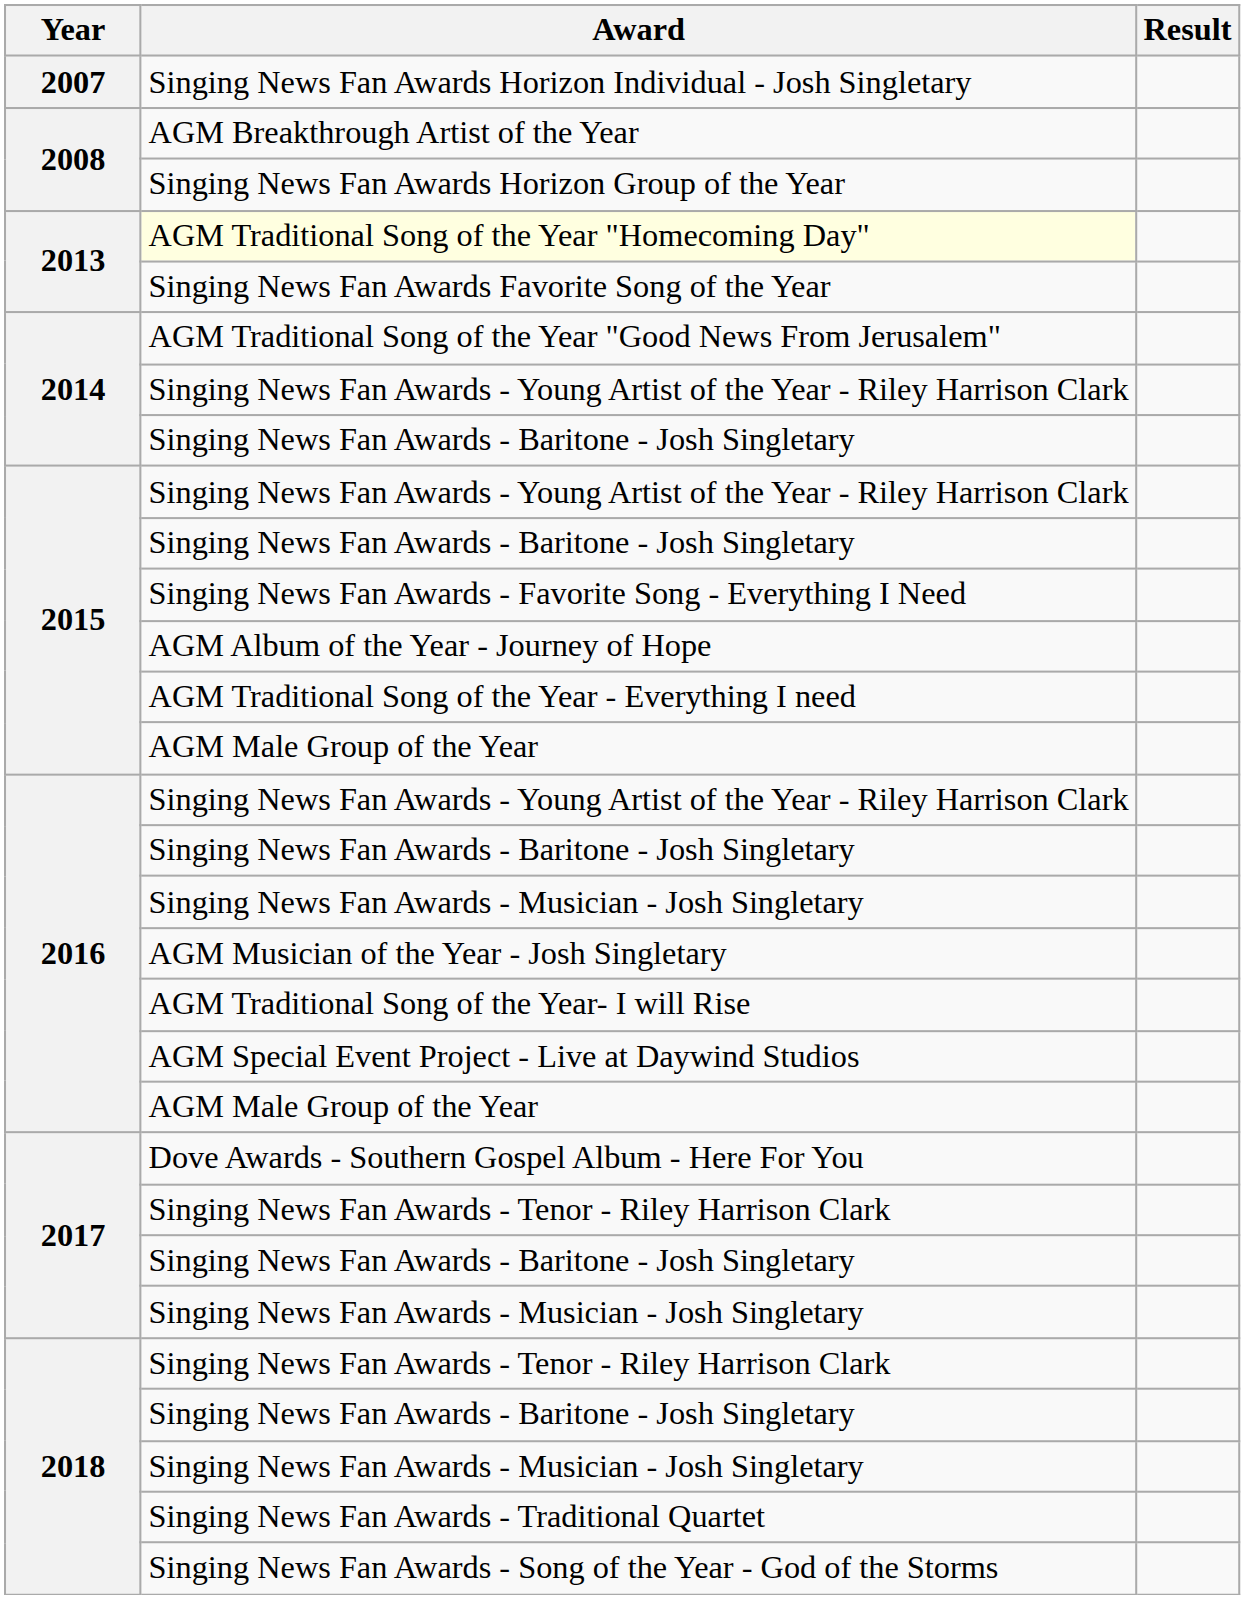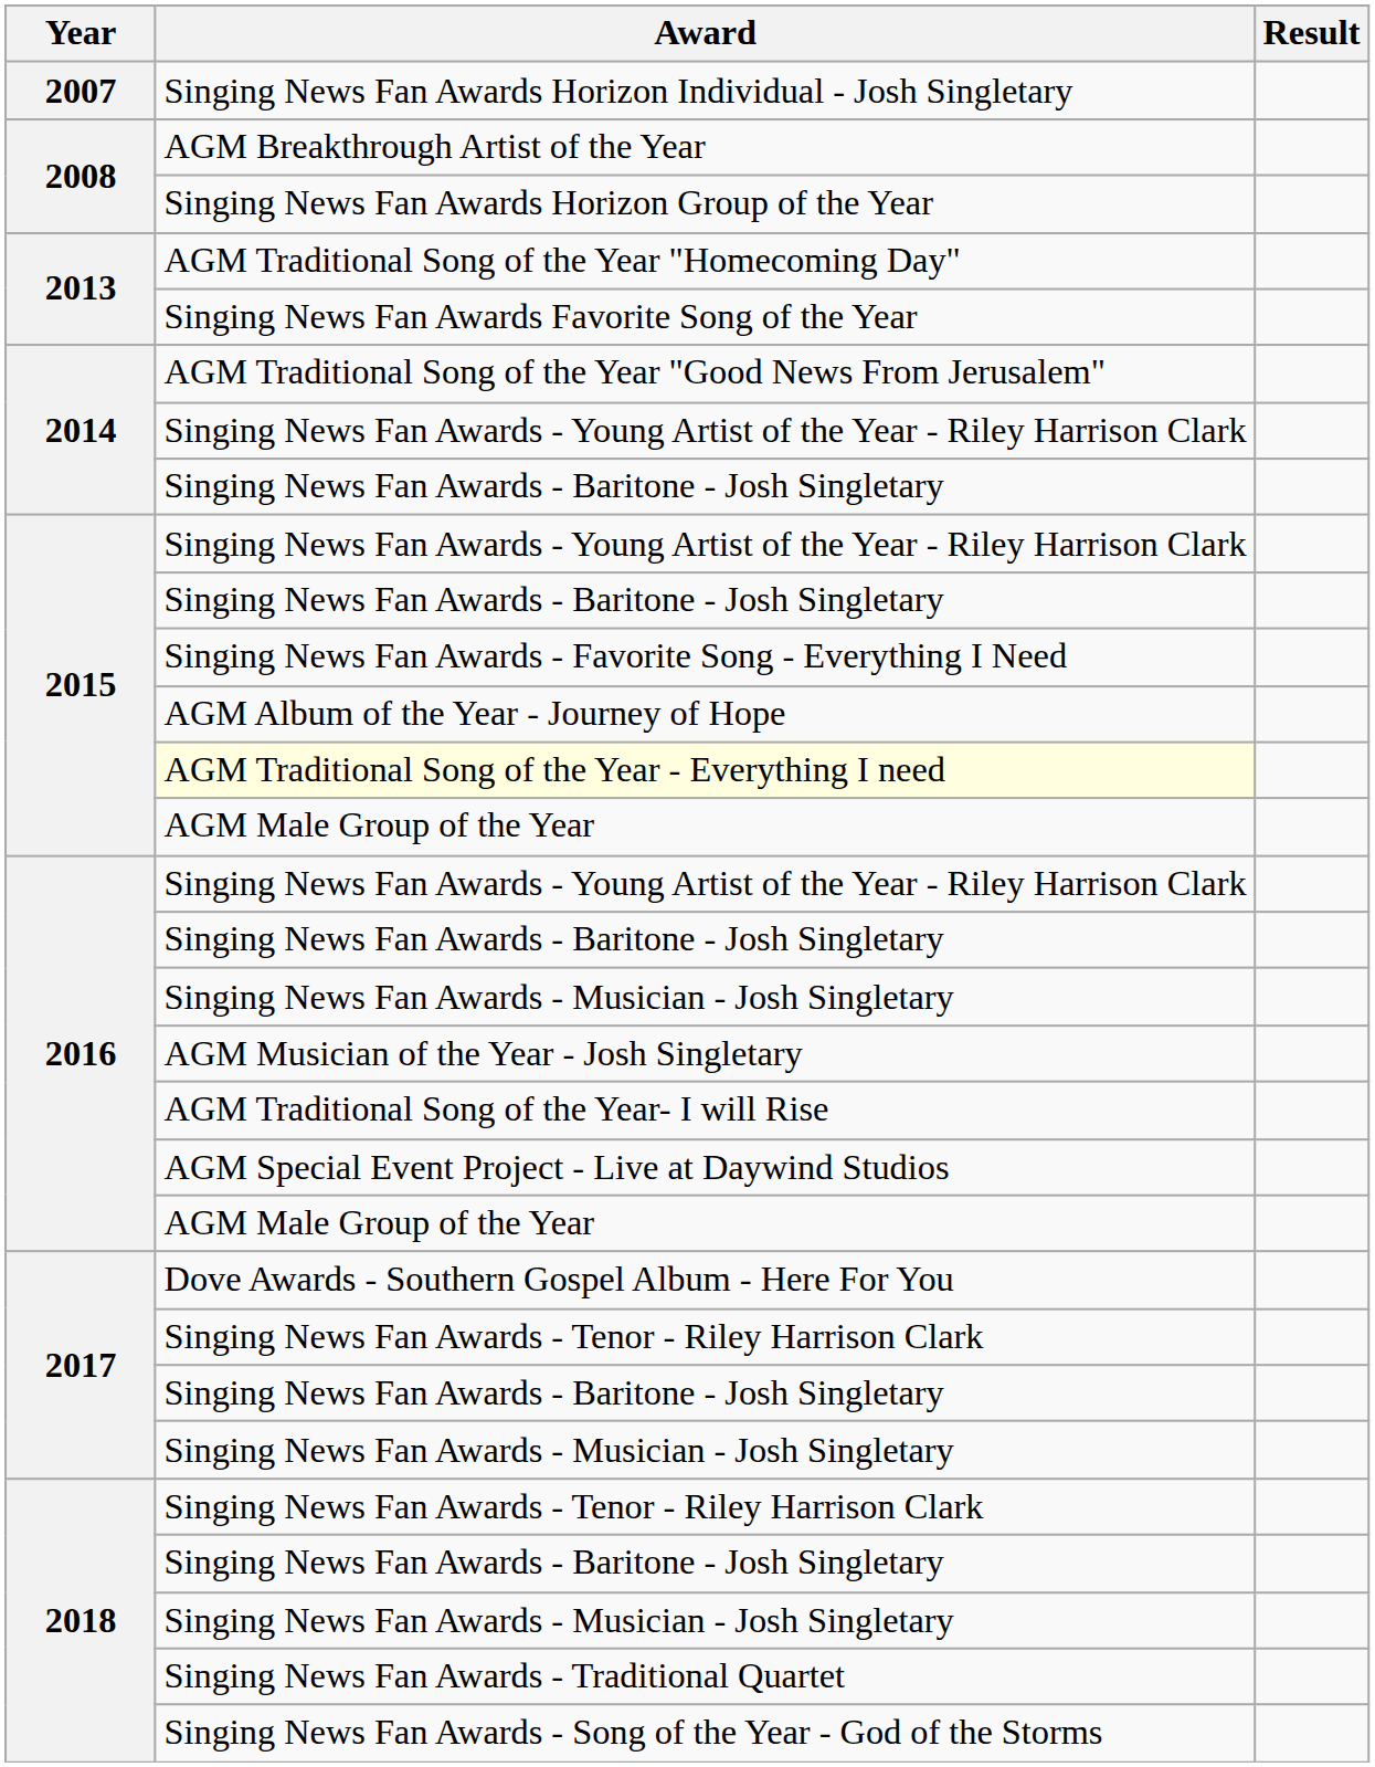AGM Traditional Song of the Year "Homecoming Day" | Award: lightyellow background -> no background
AGM Traditional Song of the Year - Everything I need | Award: no background -> lightyellow background
